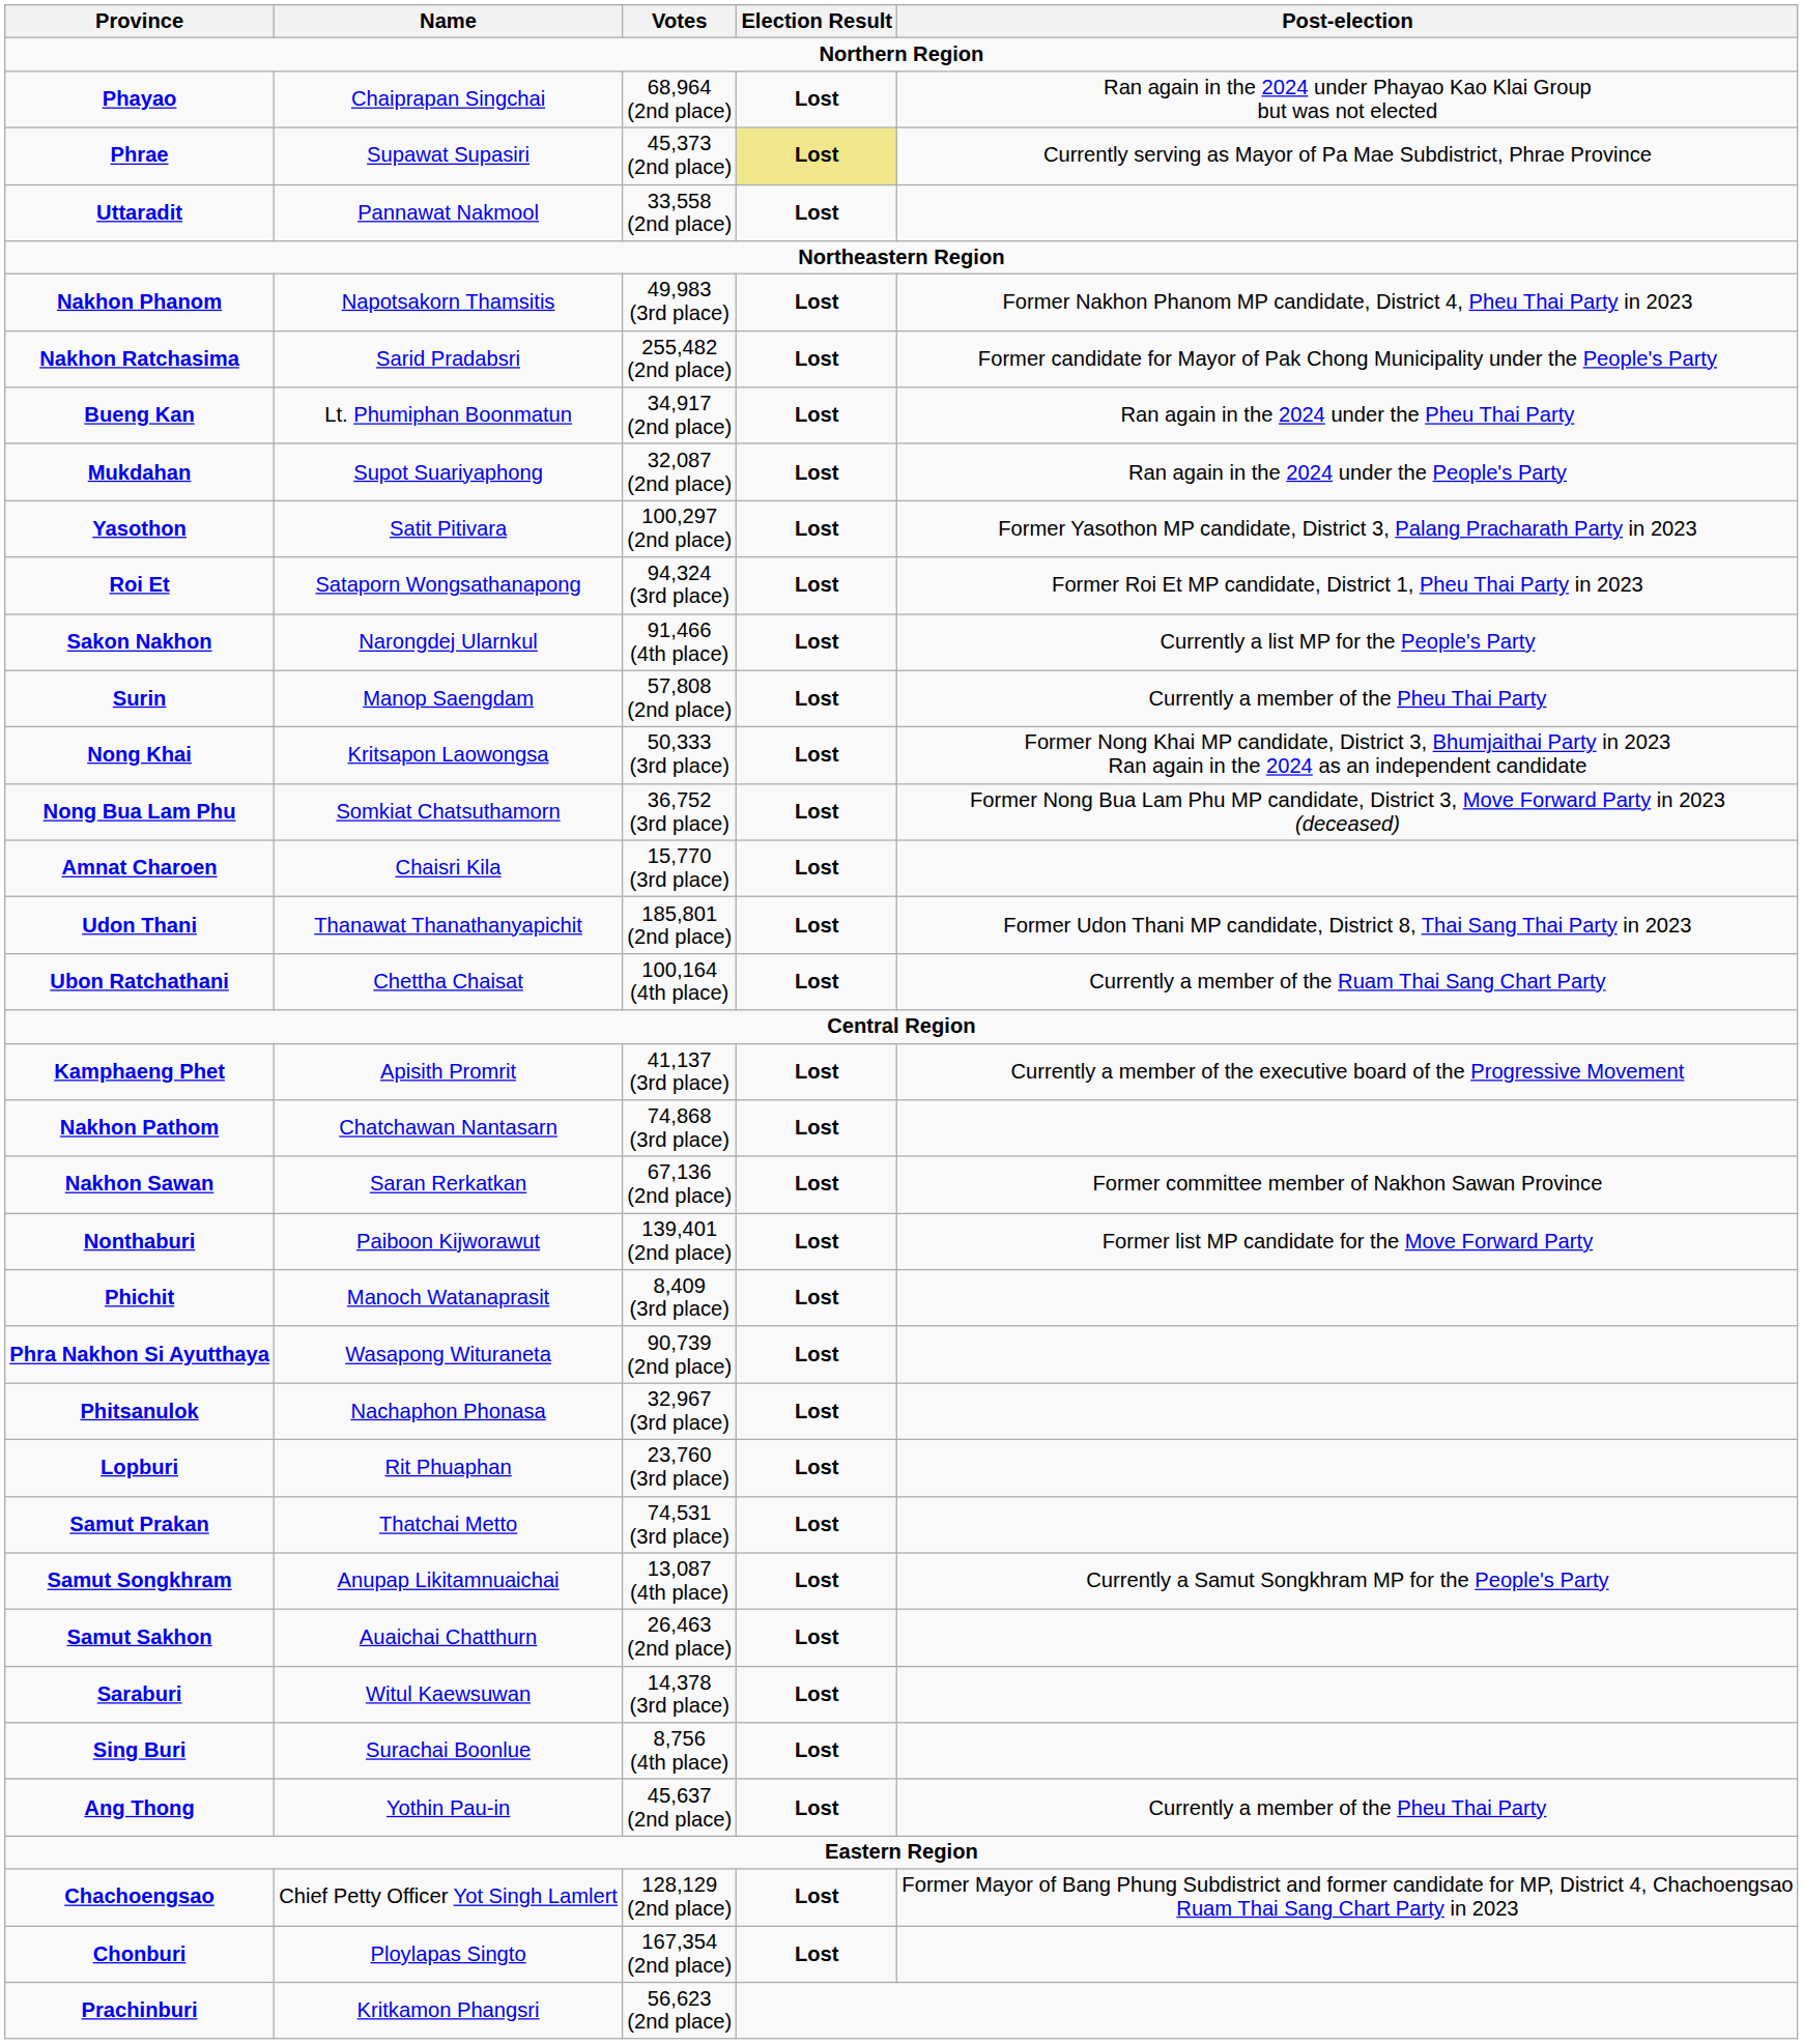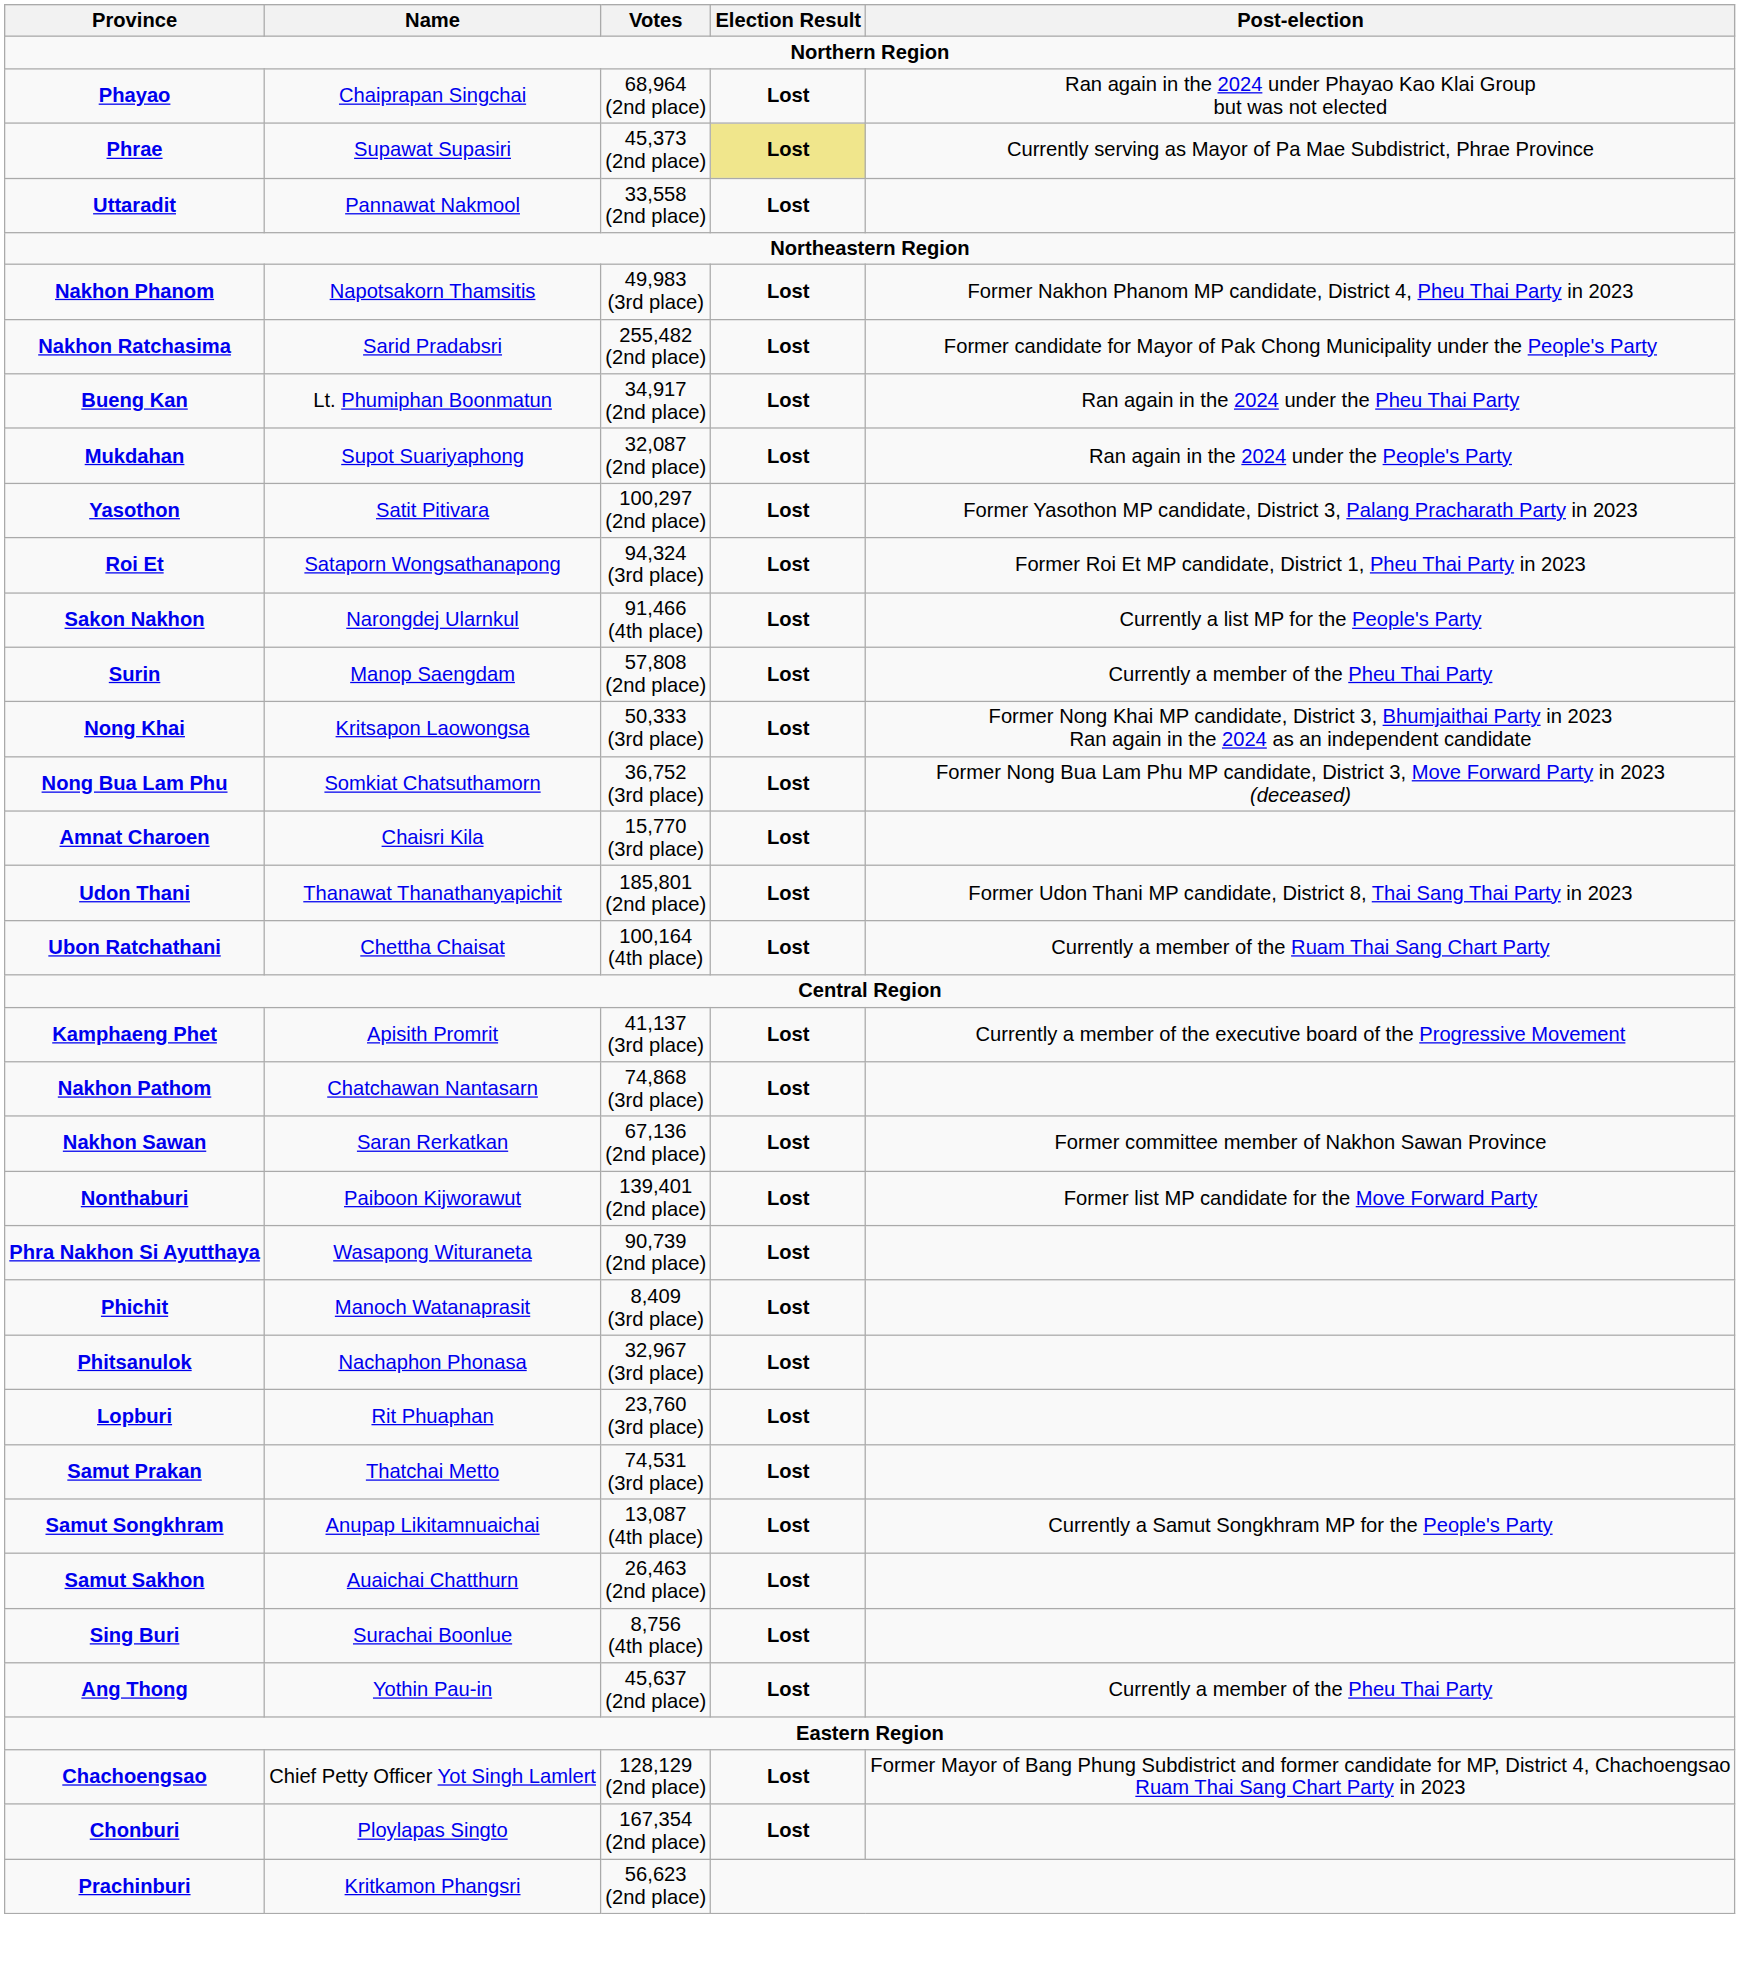rows swapped: Phra Nakhon Si Ayutthaya <-> Phichit
- row: Saraburi | Witul Kaewsuwan | 14,378 (3rd place) | Lost
